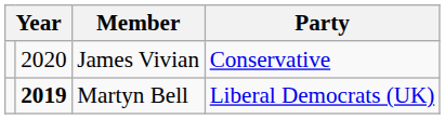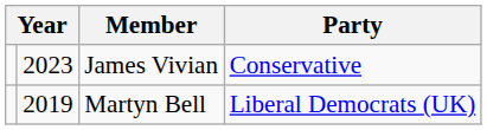James Vivian | column 2: 2020 -> 2023
Martyn Bell | column 2: bold -> normal
